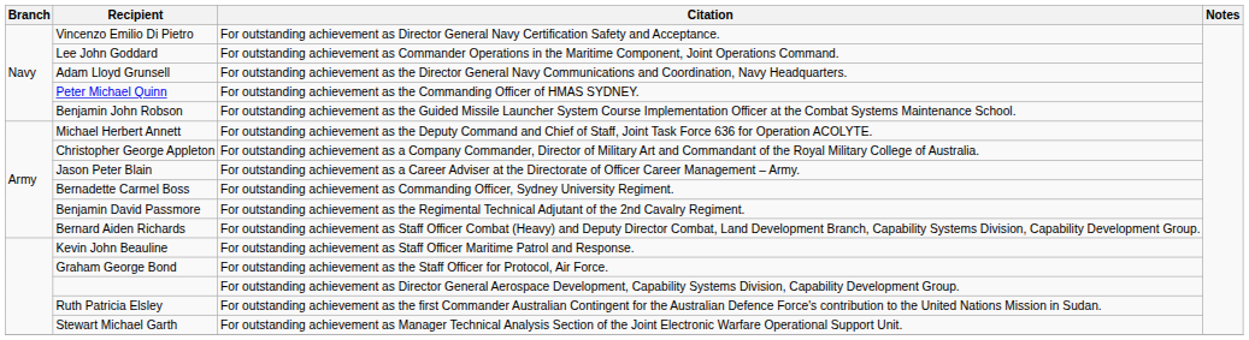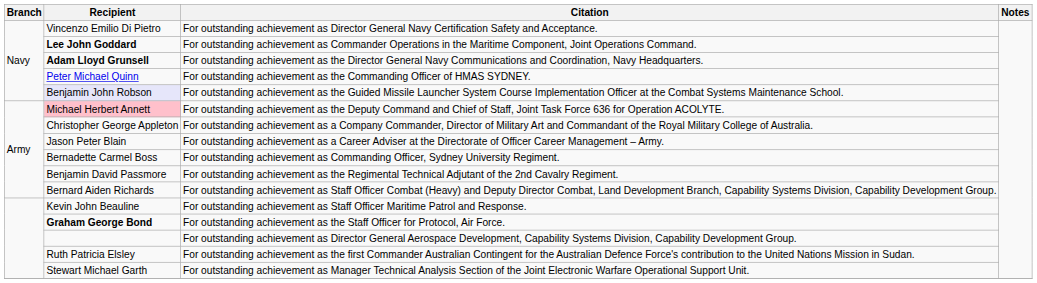Lee John Goddard | Recipient: normal -> bold
Adam Lloyd Grunsell | Recipient: normal -> bold
Benjamin John Robson | Recipient: no background -> lavender background
Michael Herbert Annett | Recipient: no background -> pink background
Graham George Bond | Recipient: normal -> bold
